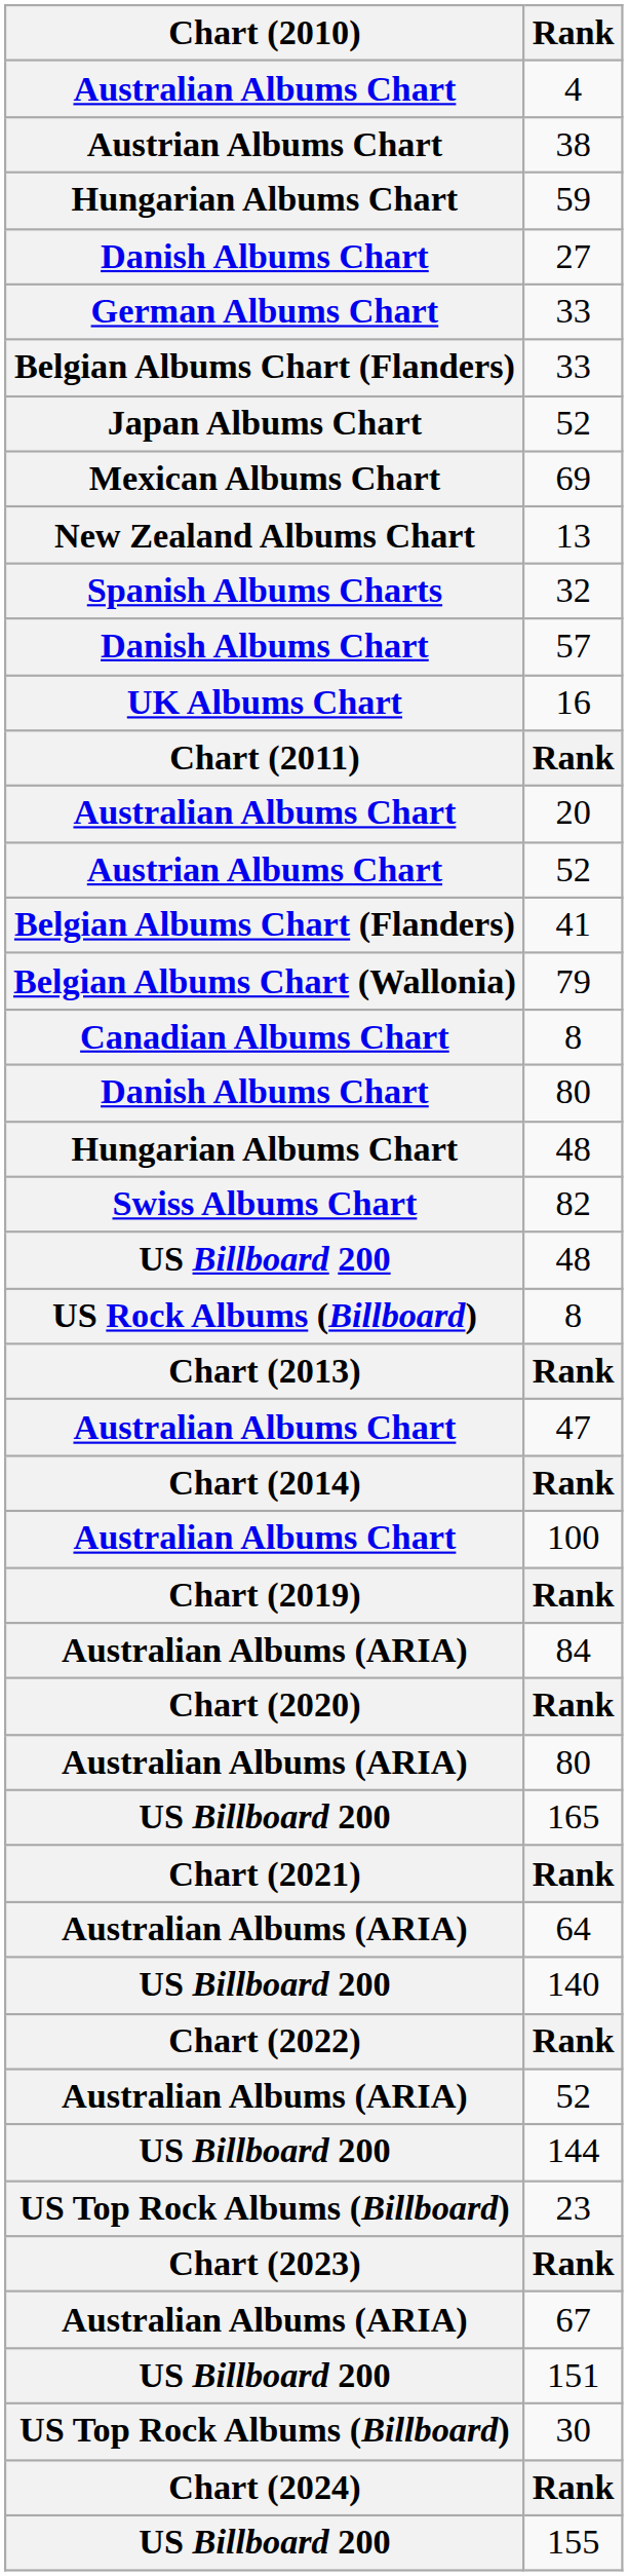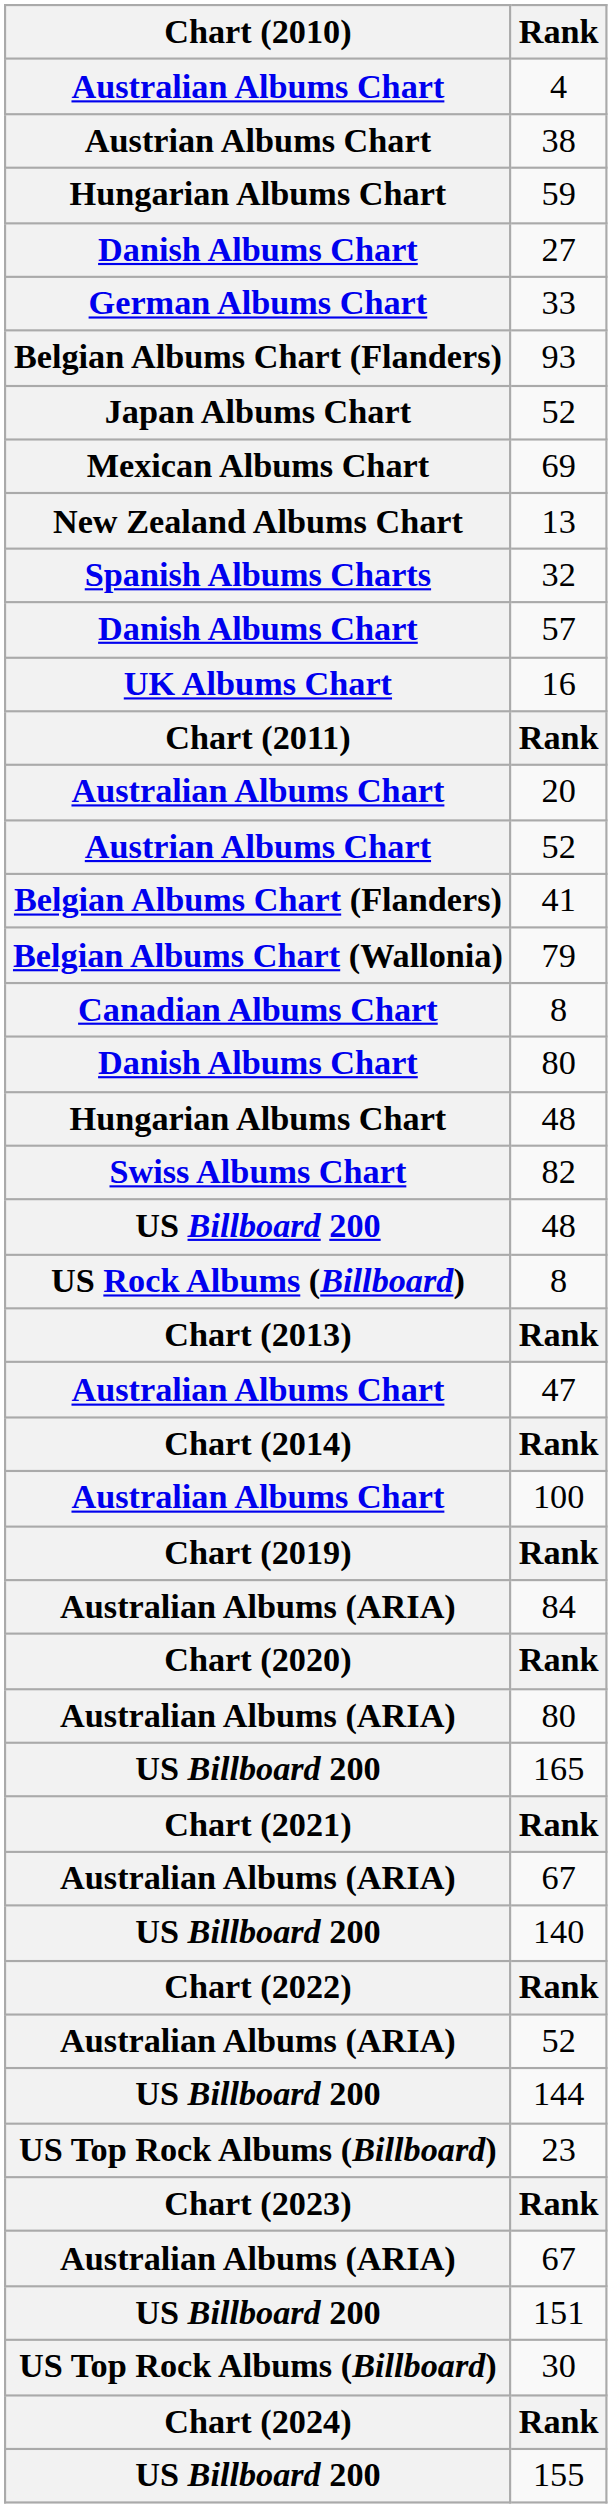row 7 | Rank: 33 -> 93
row 35 | Rank: 64 -> 67
